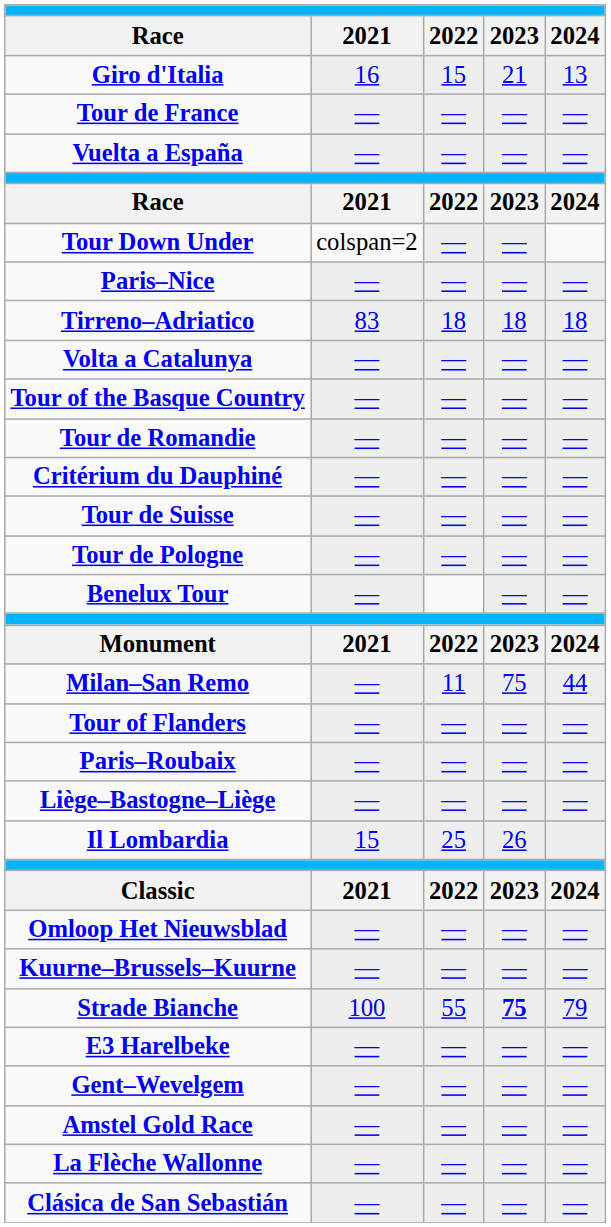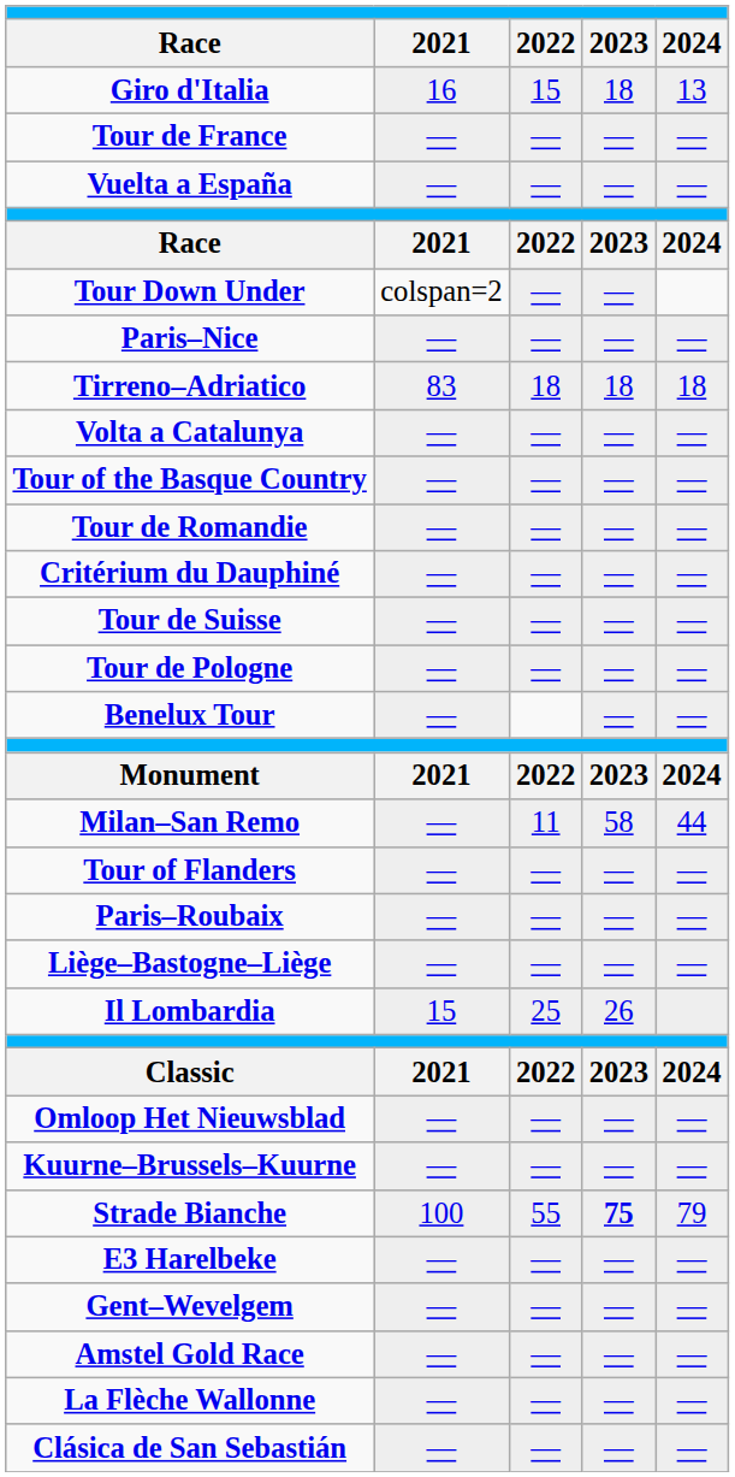Giro d'Italia | column 4: 21 -> 18
Milan–San Remo | column 4: 75 -> 58
